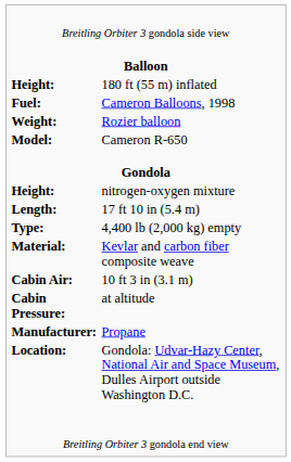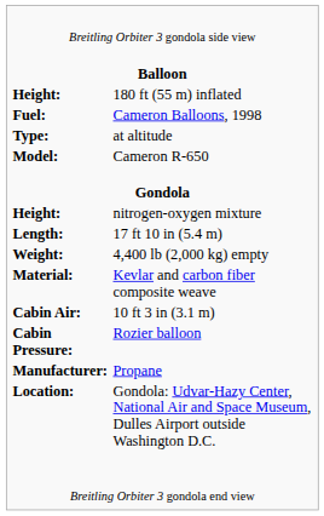row 5 | column 1: Weight: -> Type:
row 5 | column 2: Rozier balloon -> at altitude
row 10 | column 1: Type: -> Weight:
row 13 | column 2: at altitude -> Rozier balloon
